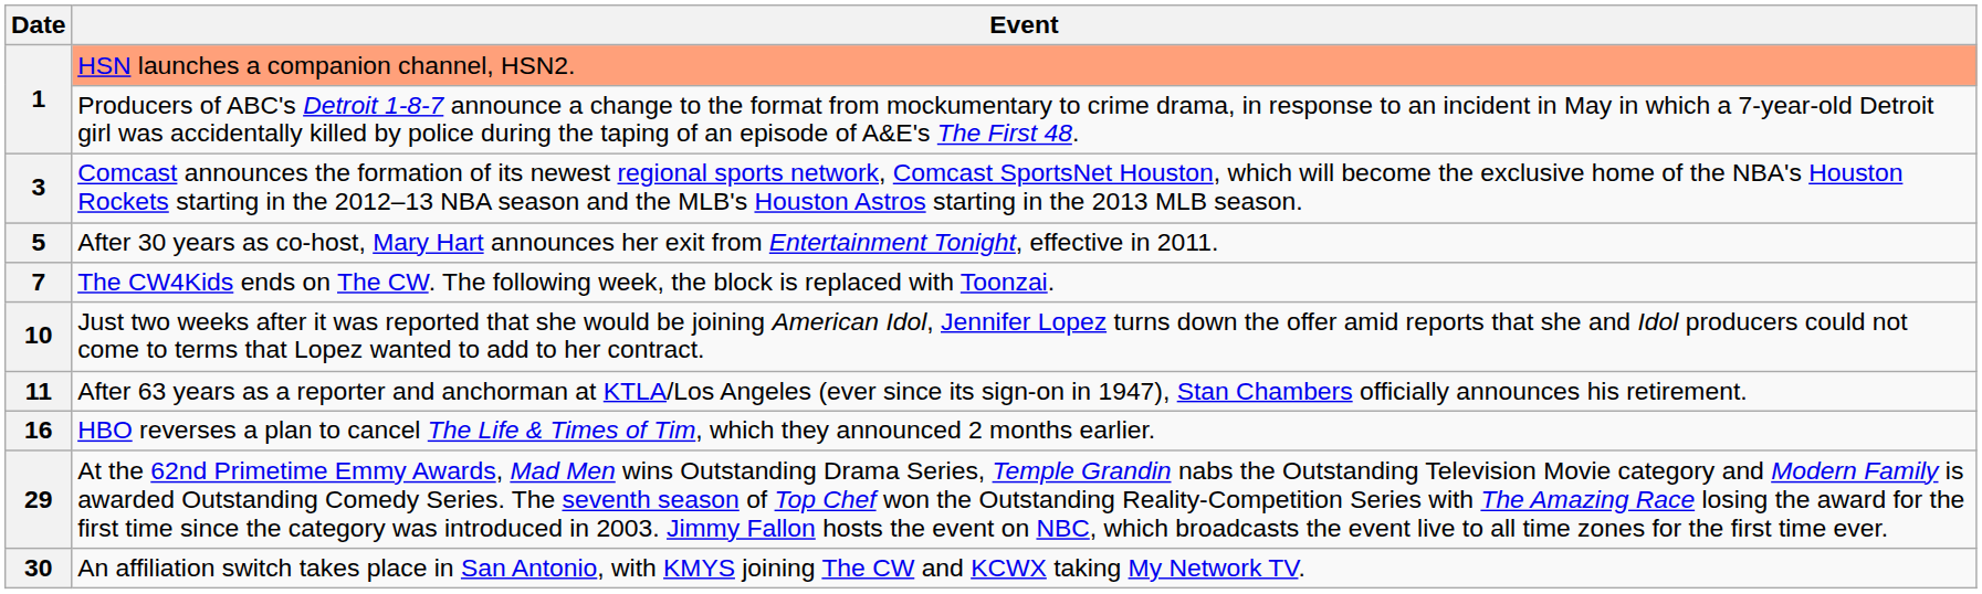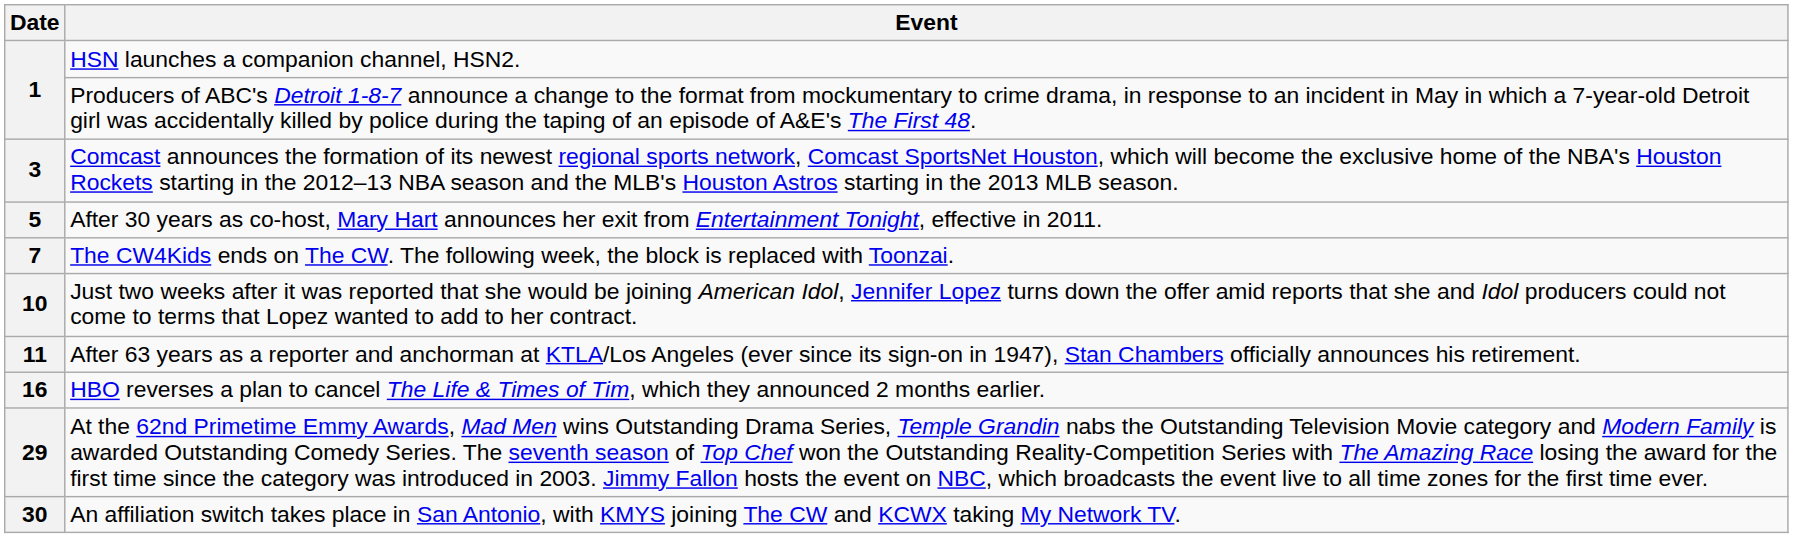row 2 | Event: lightsalmon background -> no background
